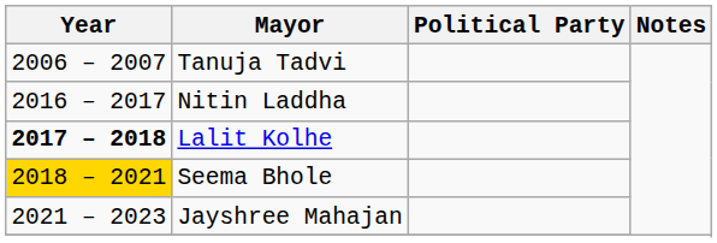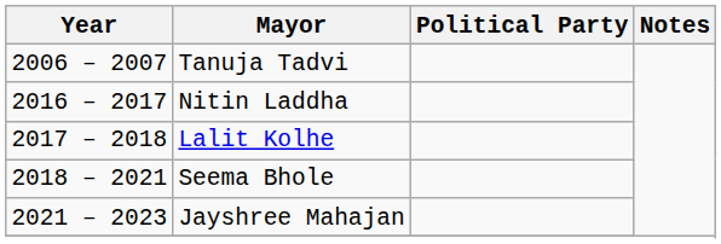Lalit Kolhe | Year: bold -> normal
Seema Bhole | Year: gold background -> no background
